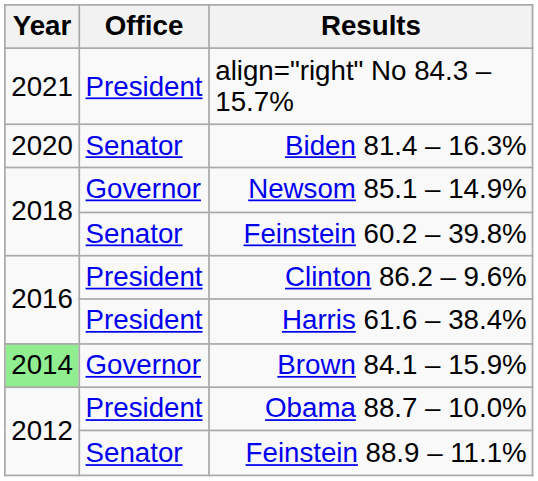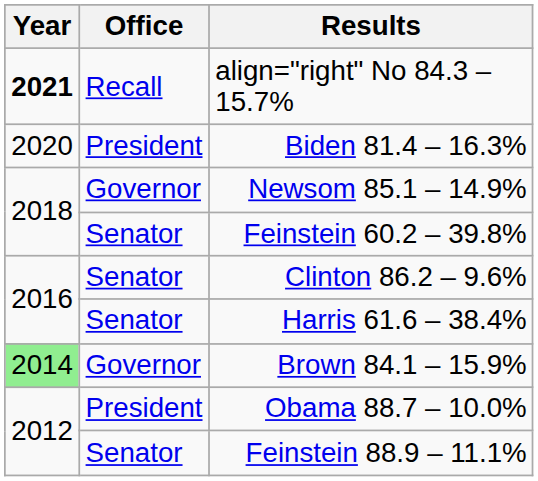align="right" No 84.3 – 15.7% | Year: normal -> bold
align="right" No 84.3 – 15.7% | Office: President -> Recall
Biden 81.4 – 16.3% | Office: Senator -> President
Clinton 86.2 – 9.6% | Office: President -> Senator
Harris 61.6 – 38.4% | Office: President -> Senator
